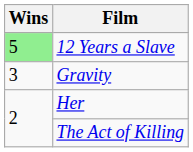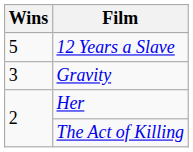12 Years a Slave | Wins: lightgreen background -> no background
